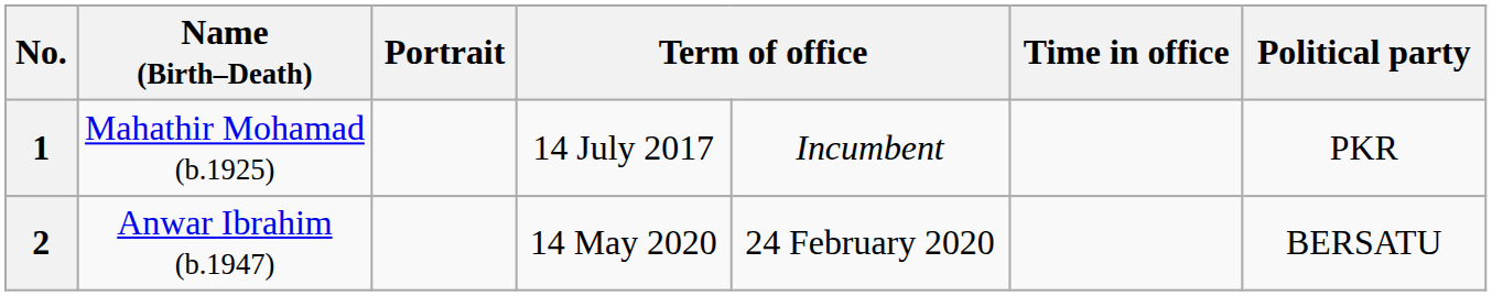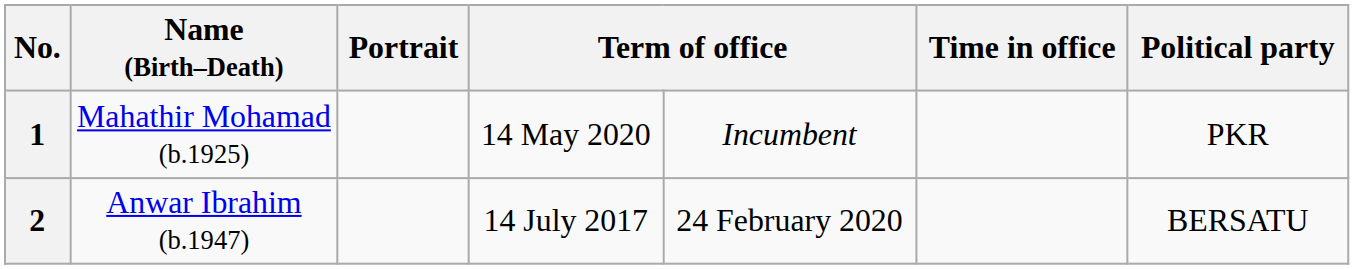1 | column 4: 14 July 2017 -> 14 May 2020
2 | column 4: 14 May 2020 -> 14 July 2017
